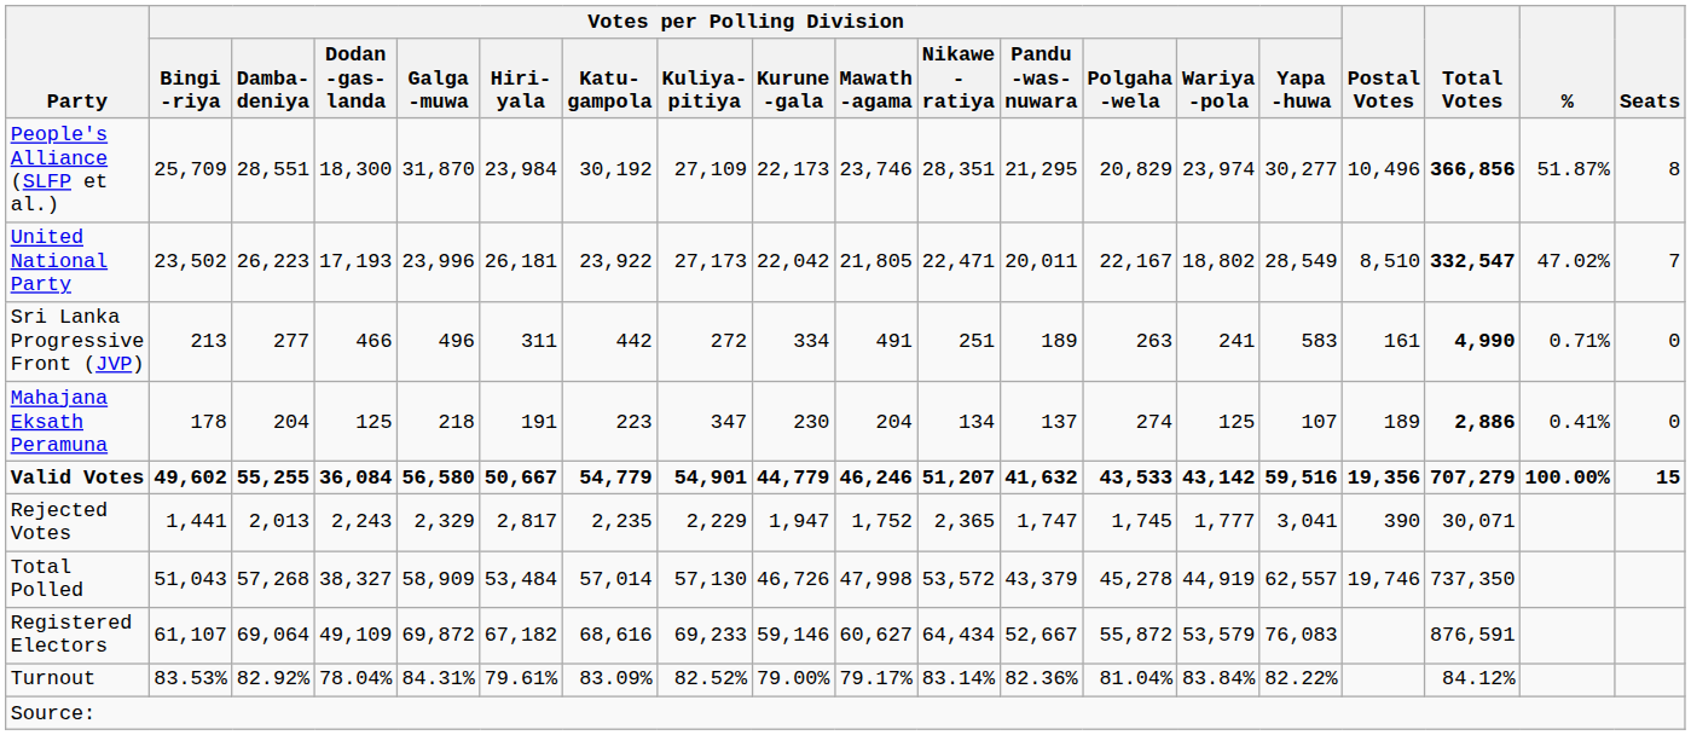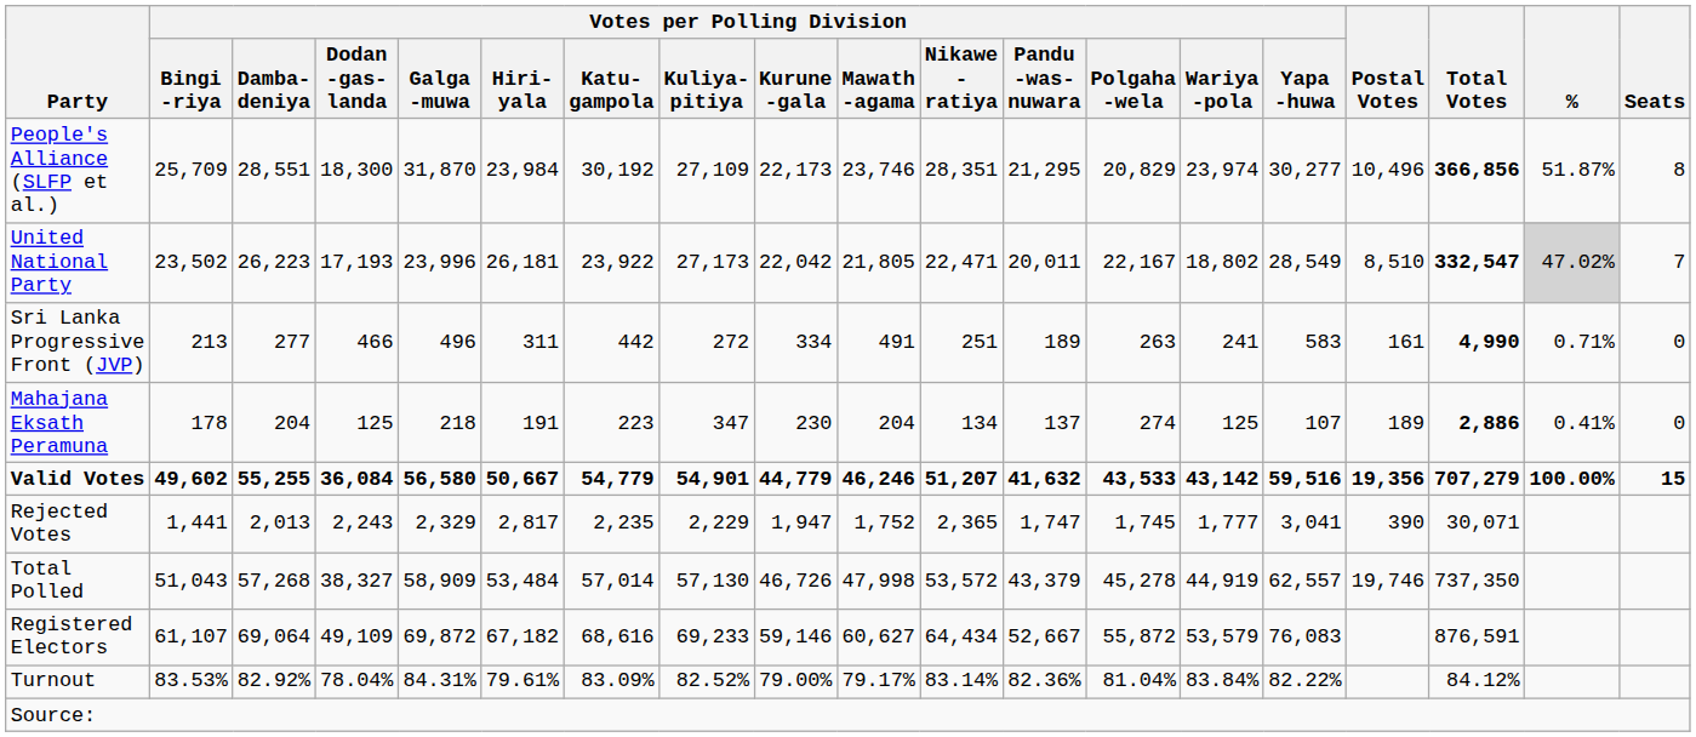United National Party | %: no background -> lightgrey background
